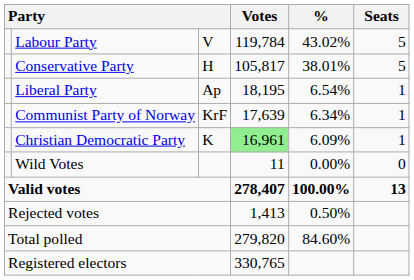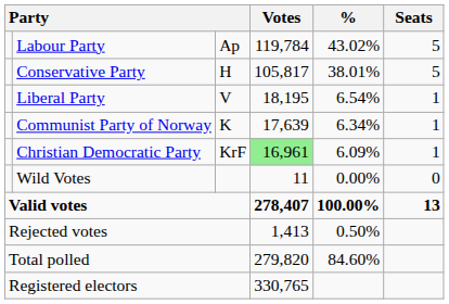Labour Party | column 3: V -> Ap
Liberal Party | column 3: Ap -> V
Communist Party of Norway | column 3: KrF -> K
Christian Democratic Party | column 3: K -> KrF
